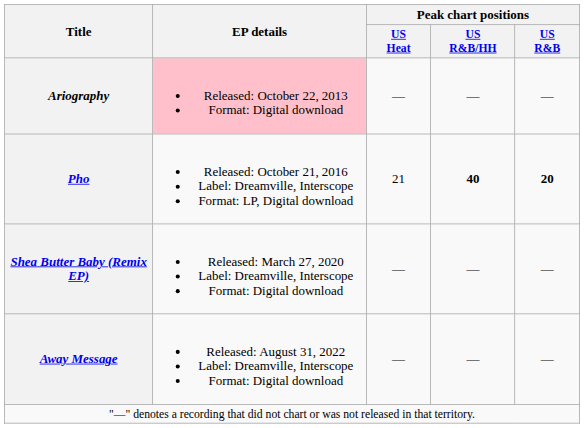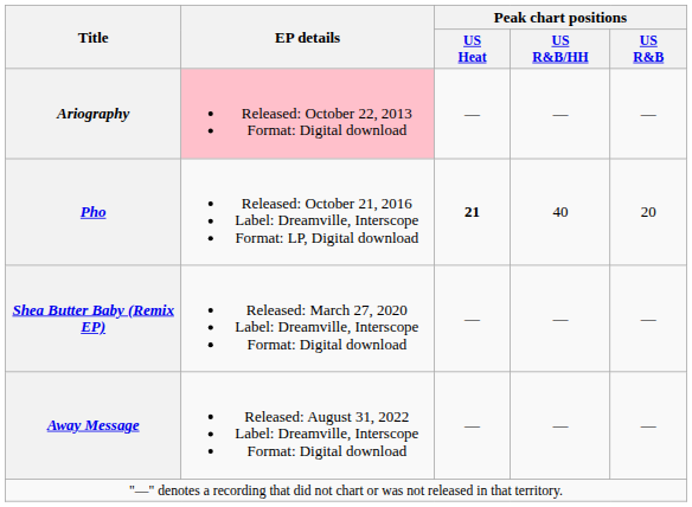Pho | Peak chart positions / US Heat: normal -> bold
Pho | Peak chart positions / US R&B/HH: bold -> normal
Pho | Peak chart positions / US R&B: bold -> normal
